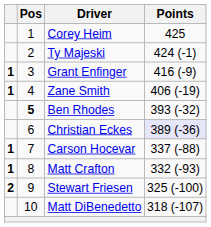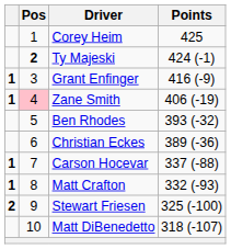Ty Majeski | Pos: normal -> bold
Zane Smith | Pos: no background -> pink background
Ben Rhodes | Pos: bold -> normal
Christian Eckes | Points: lavender background -> no background
